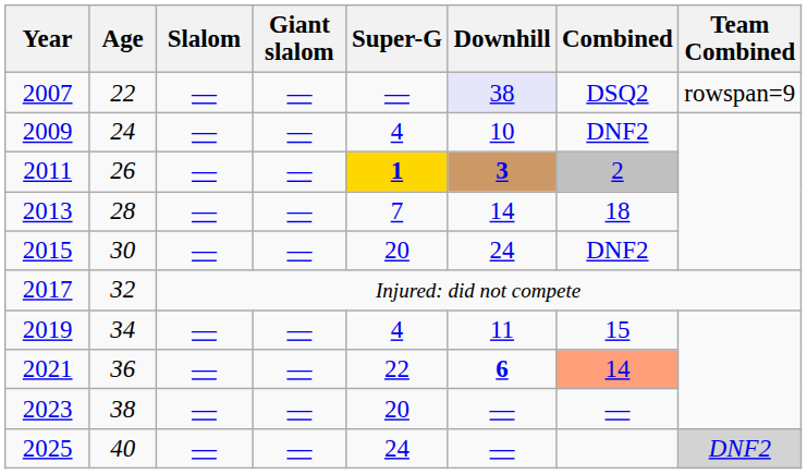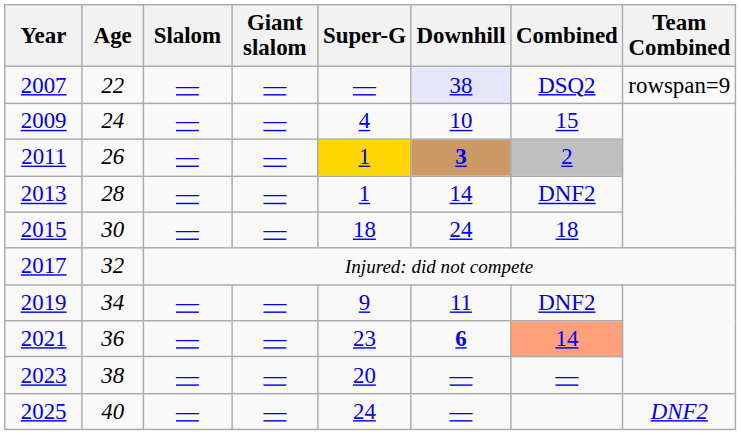2009 | Combined: DNF2 -> 15
2011 | Super-G: bold -> normal
2013 | Super-G: 7 -> 1
2013 | Combined: 18 -> DNF2
2015 | Super-G: 20 -> 18
2015 | Combined: DNF2 -> 18
2019 | Super-G: 4 -> 9
2019 | Combined: 15 -> DNF2
2021 | Super-G: 22 -> 23
2025 | Team Combined: lightgrey background -> no background
